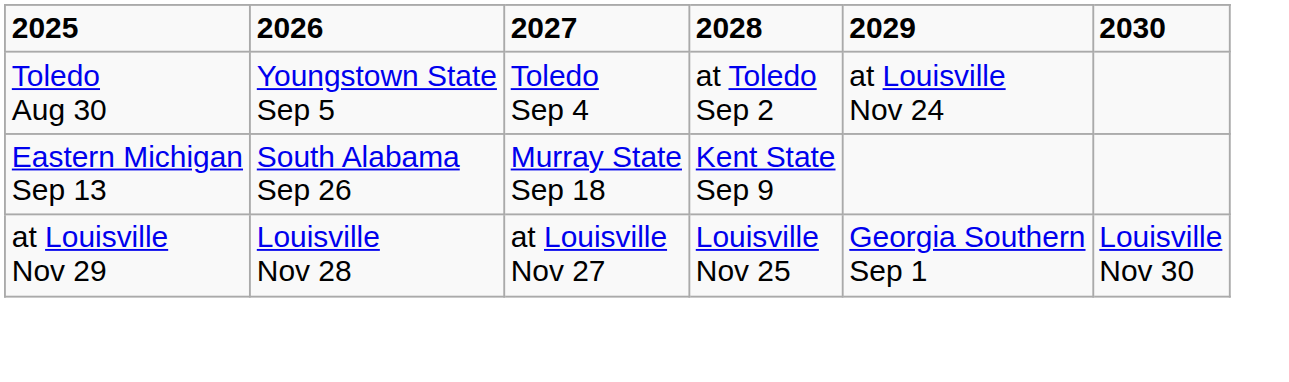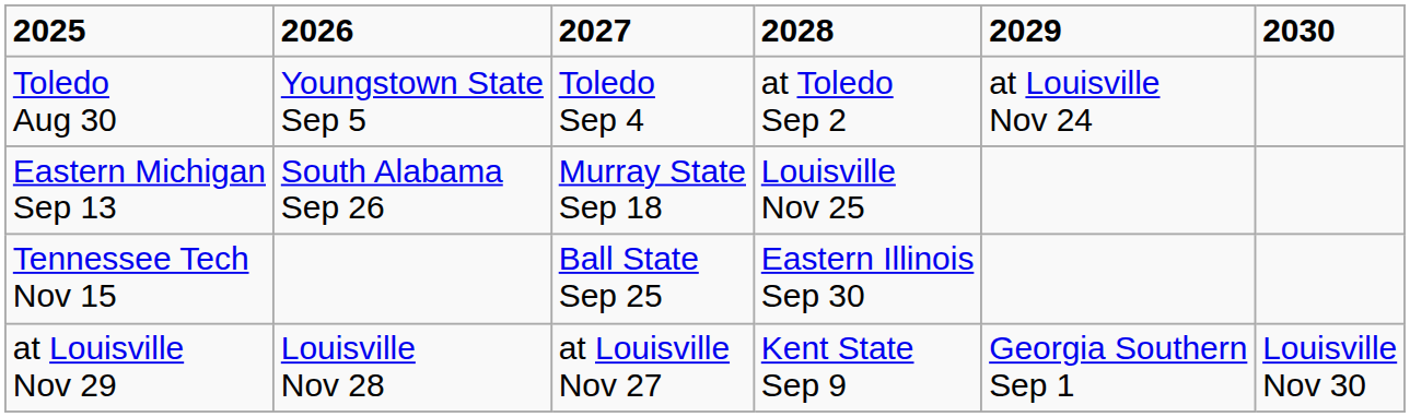Eastern Michigan Sep 13 | 2028: Kent State Sep 9 -> Louisville Nov 25
+ row: Tennessee Tech Nov 15 | Ball State Sep 25 | Eastern Illinois Sep 30
at Louisville Nov 29 | 2028: Louisville Nov 25 -> Kent State Sep 9
